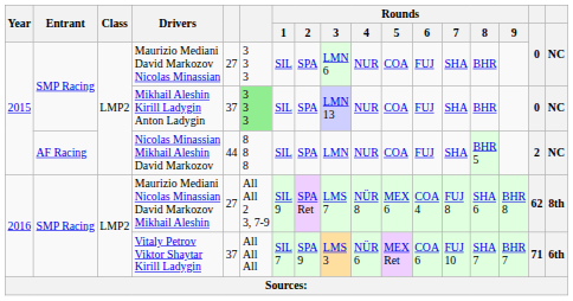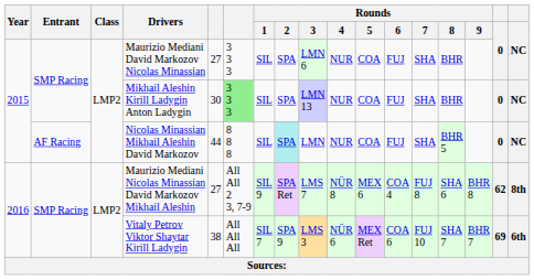Mikhail Aleshin Kirill Ladygin Anton Ladygin | column 5: 37 -> 30
Nicolas Minassian Mikhail Aleshin David Markozov | Rounds / 2: no background -> paleturquoise background
Nicolas Minassian Mikhail Aleshin David Markozov | 0: 2 -> 0
Vitaly Petrov Viktor Shaytar Kirill Ladygin | column 5: 37 -> 38
Vitaly Petrov Viktor Shaytar Kirill Ladygin | 0: 71 -> 69
